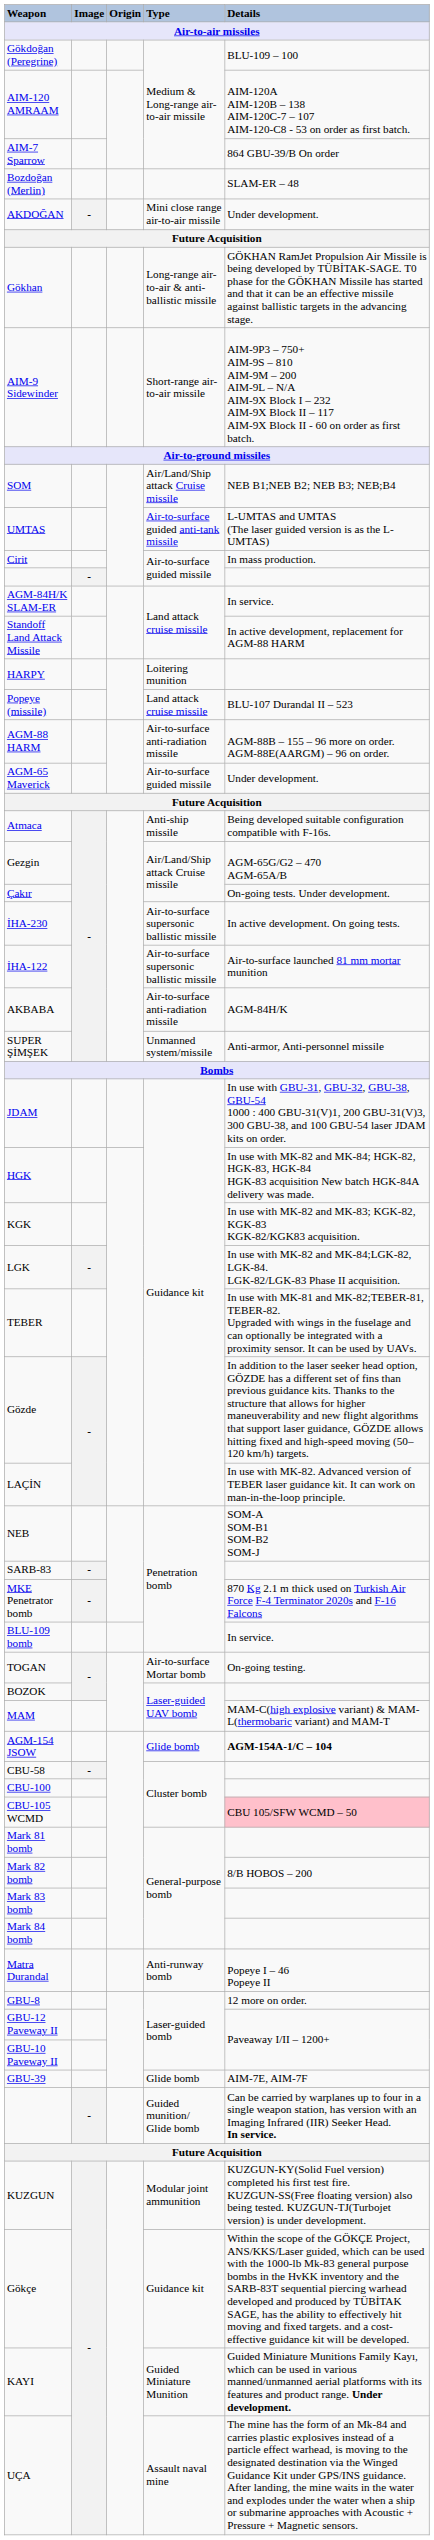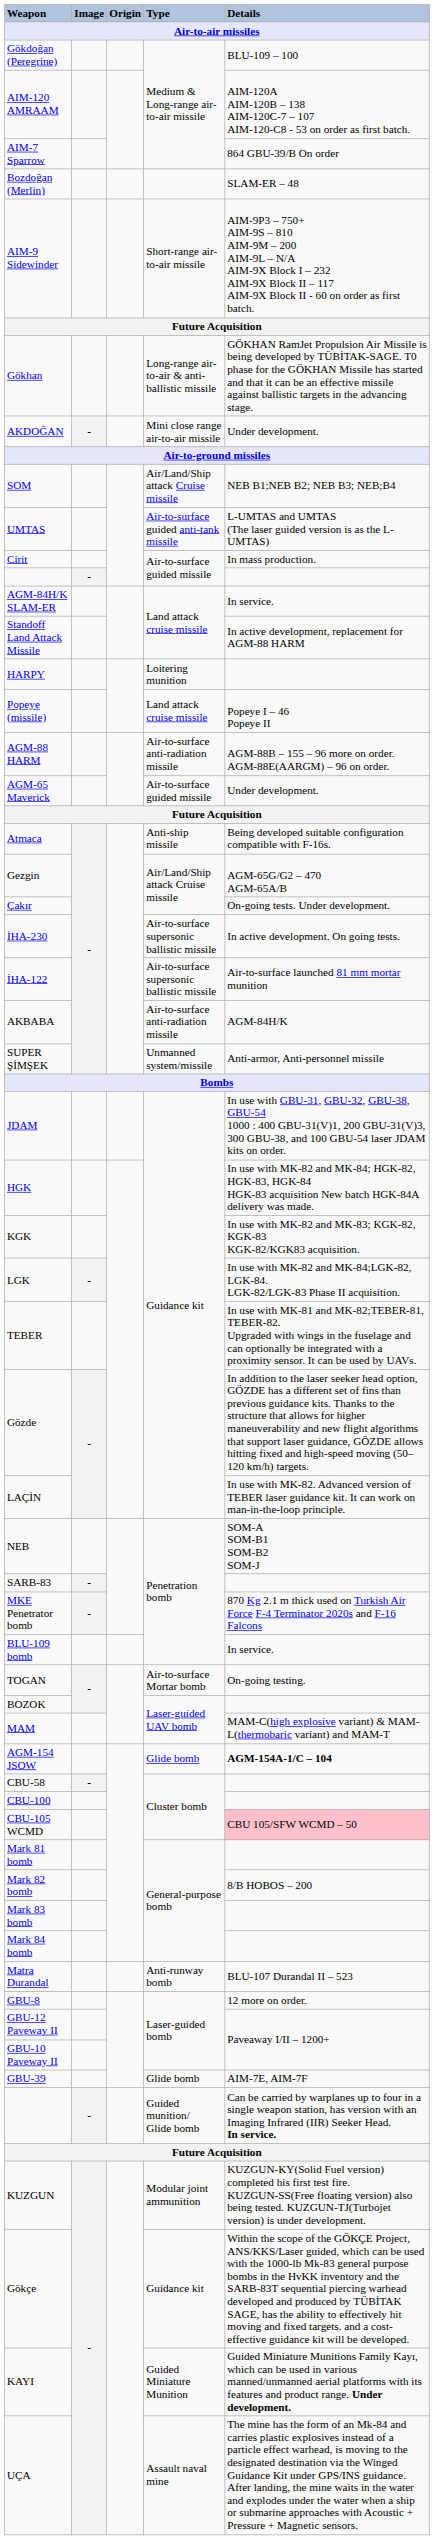rows swapped: AIM-9 Sidewinder <-> AKDOĞAN
Popeye (missile) | Details: BLU-107 Durandal II – 523 -> Popeye I – 46 Popeye II
Matra Durandal | Details: Popeye I – 46 Popeye II -> BLU-107 Durandal II – 523
